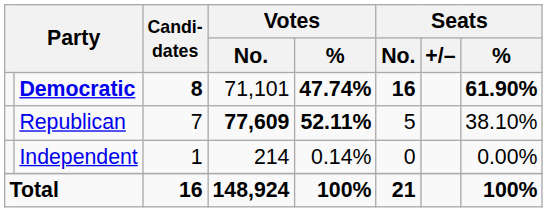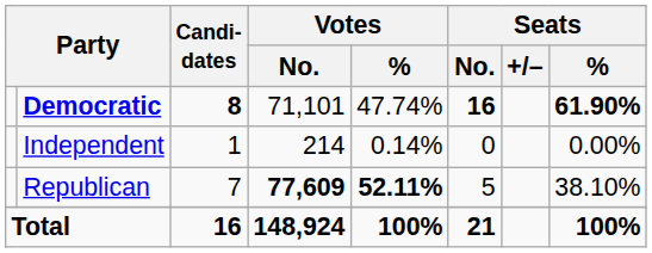Democratic | Votes / %: bold -> normal
rows swapped: Republican <-> Independent
